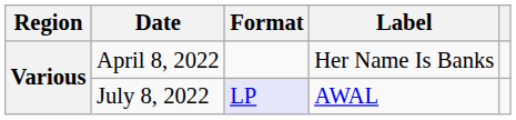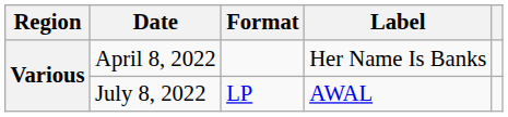July 8, 2022 | Format: lavender background -> no background
